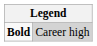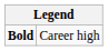row 2 | column 2: lightgrey background -> no background
